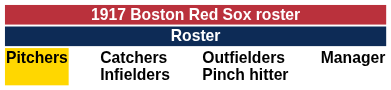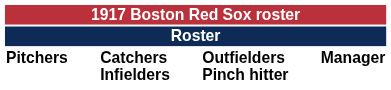Pitchers | column 1: gold background -> no background
